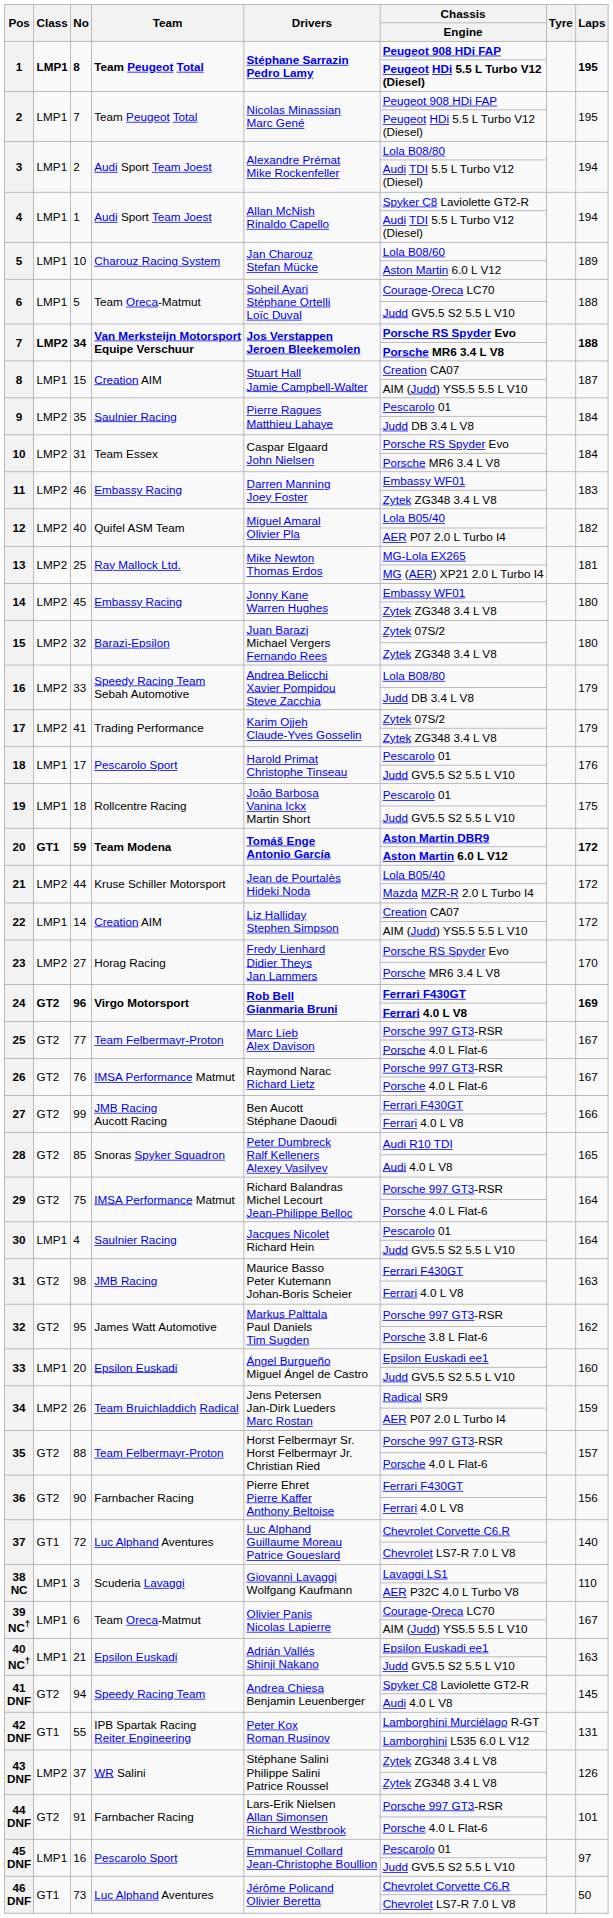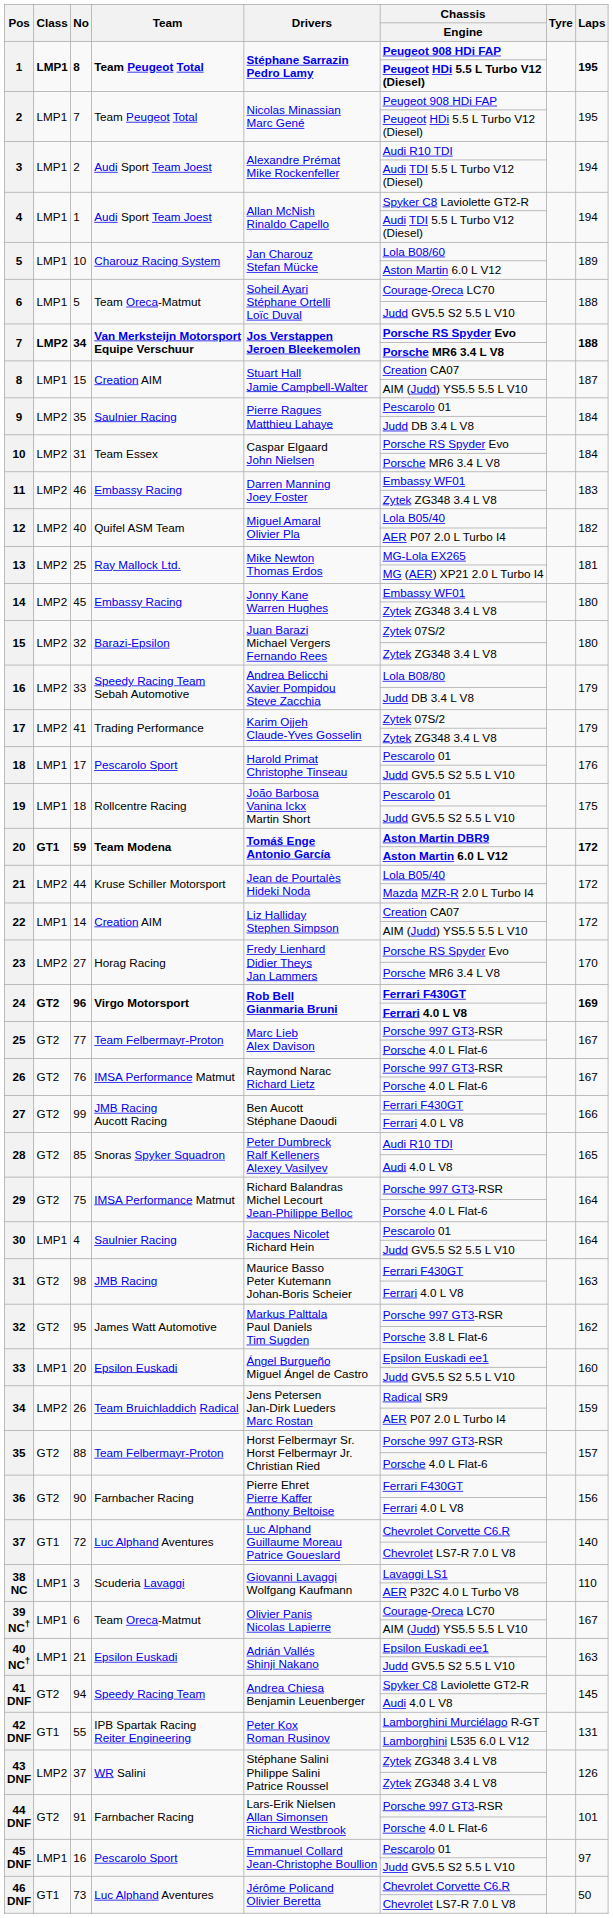row 7 | Chassis / Engine: Lola B08/80 -> Audi R10 TDI
